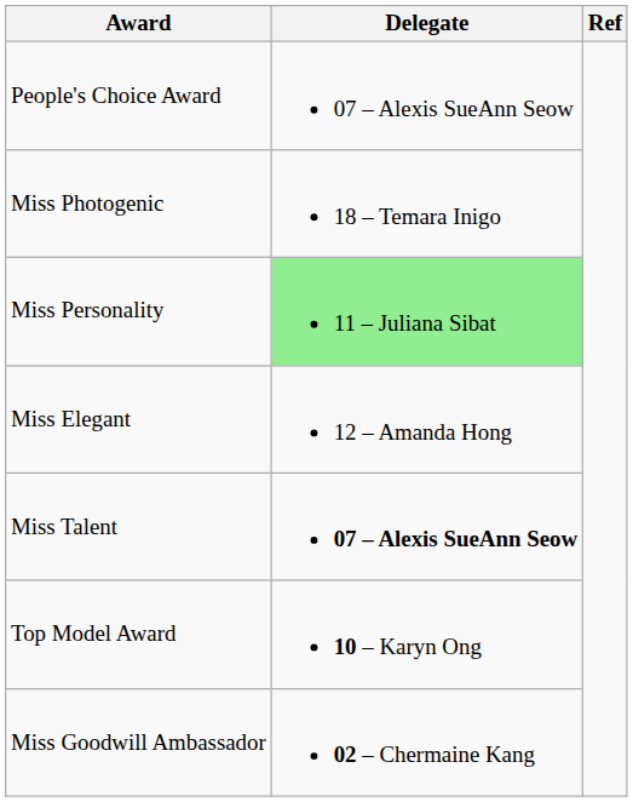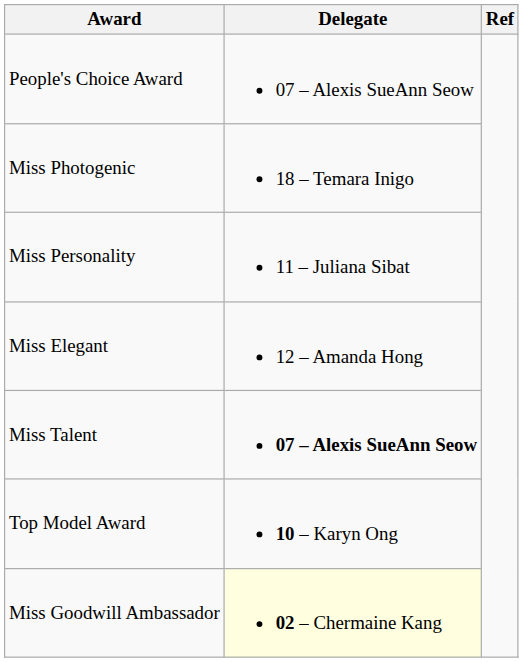Miss Personality | Delegate: lightgreen background -> no background
Miss Goodwill Ambassador | Delegate: no background -> lightyellow background
